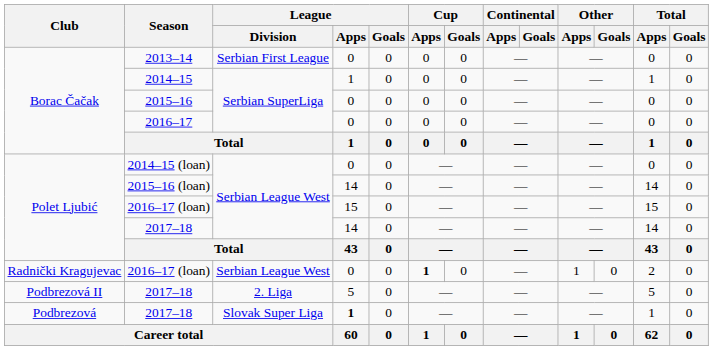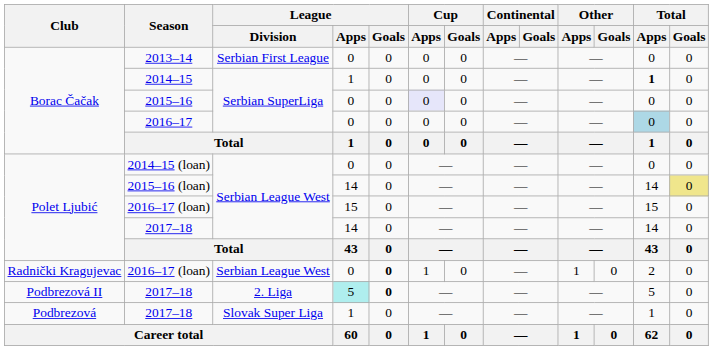2014–15 | Total / Apps: normal -> bold
2015–16 | Cup / Apps: no background -> lavender background
2016–17 | Total / Apps: no background -> lightblue background
2015–16 (loan) | Total / Goals: no background -> khaki background
Radnički Kragujevac / 2016–17 (loan) | League / Goals: normal -> bold
Radnički Kragujevac / 2016–17 (loan) | Cup / Apps: bold -> normal
Podbrezová II / 2017–18 | League / Apps: no background -> paleturquoise background
Podbrezová II / 2017–18 | League / Goals: normal -> bold
Podbrezová / 2017–18 | League / Apps: bold -> normal
